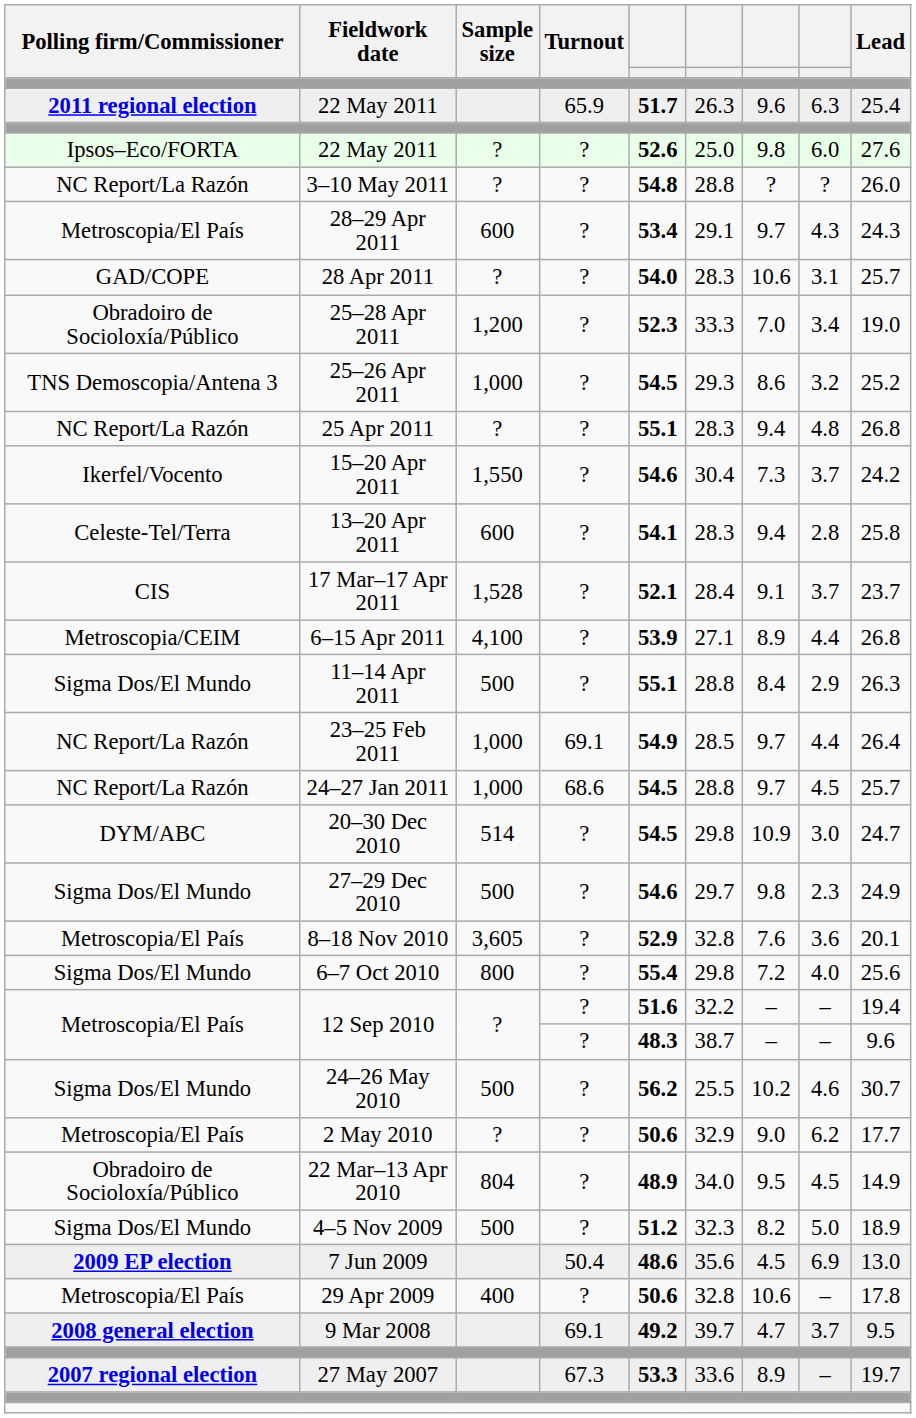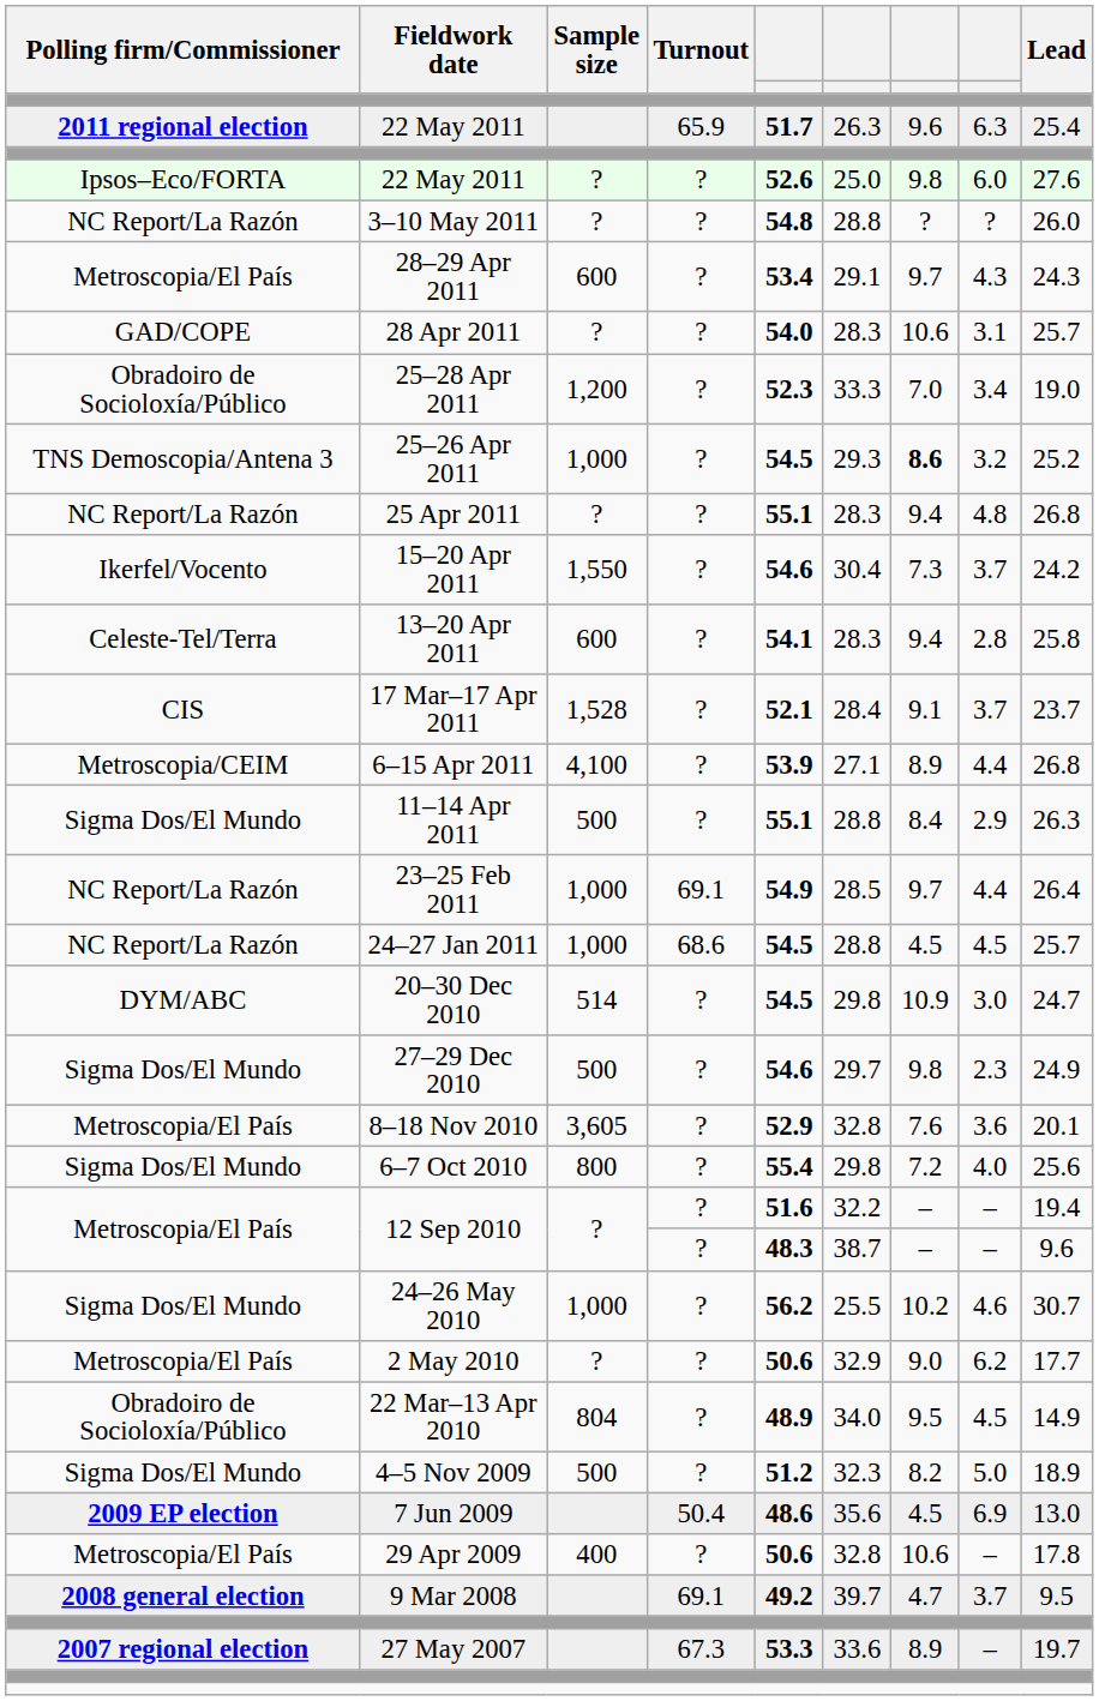25–26 Apr 2011 | column 7: normal -> bold
24–27 Jan 2011 | column 7: 9.7 -> 4.5
24–26 May 2010 | Sample size: 500 -> 1,000
